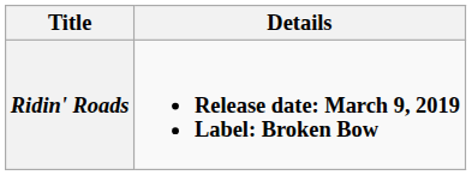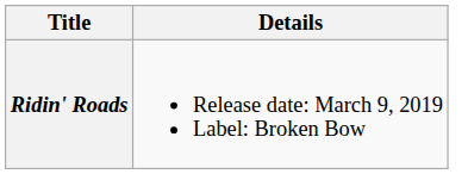Ridin' Roads | Details: bold -> normal
